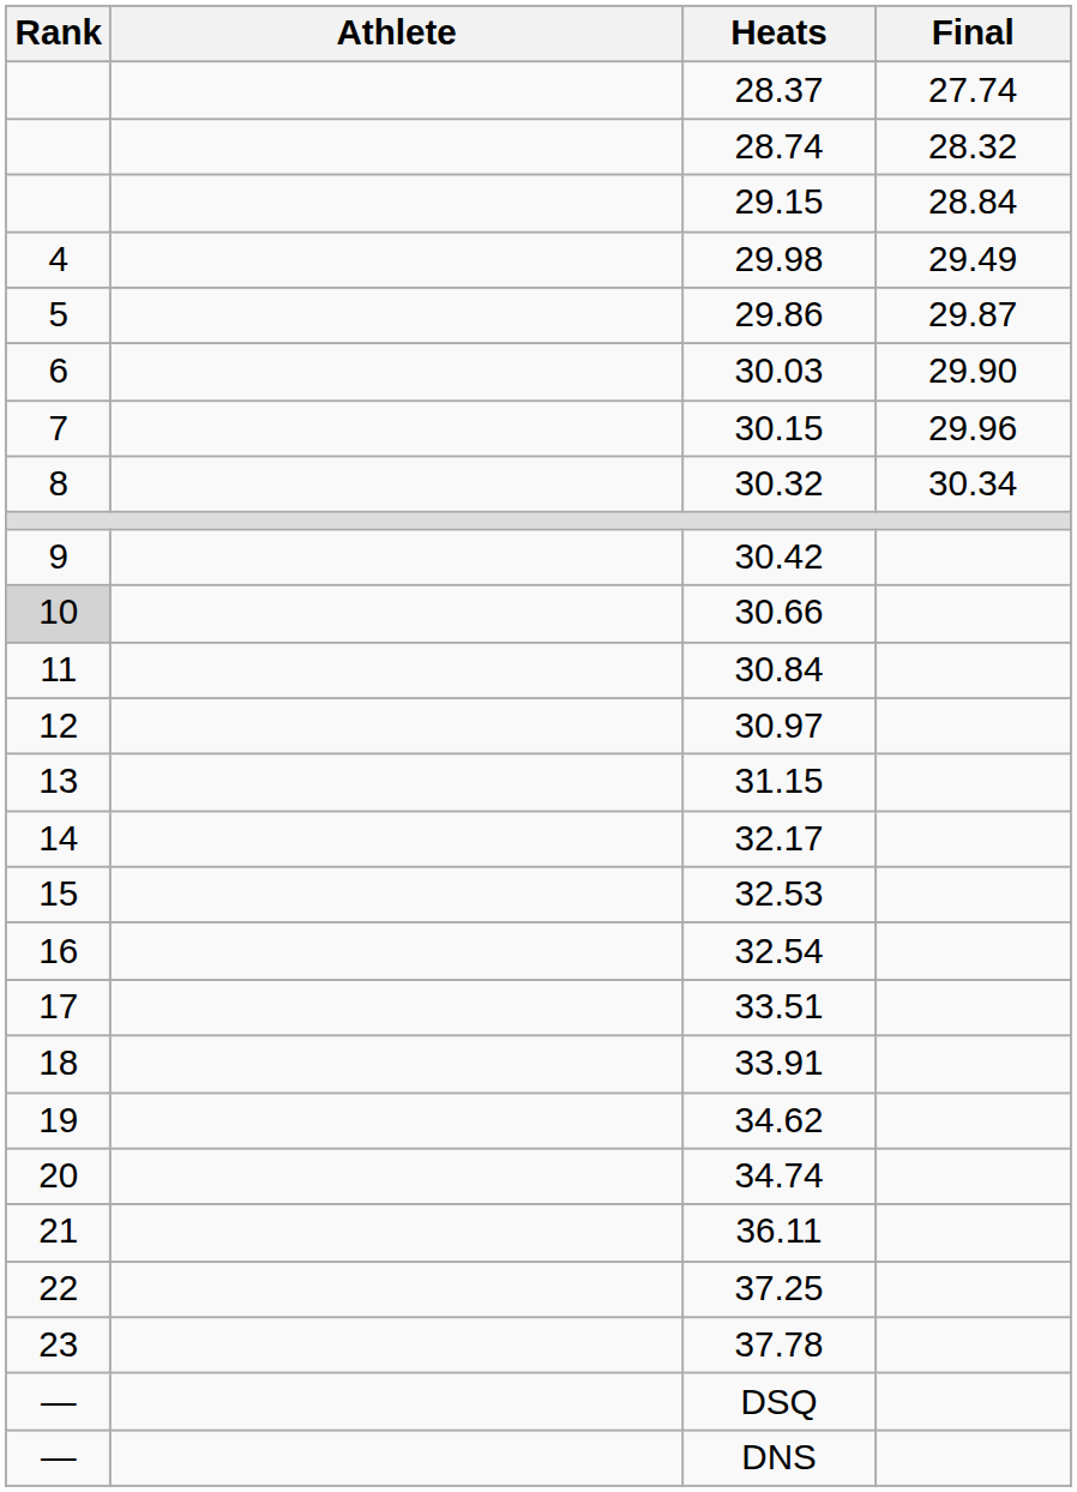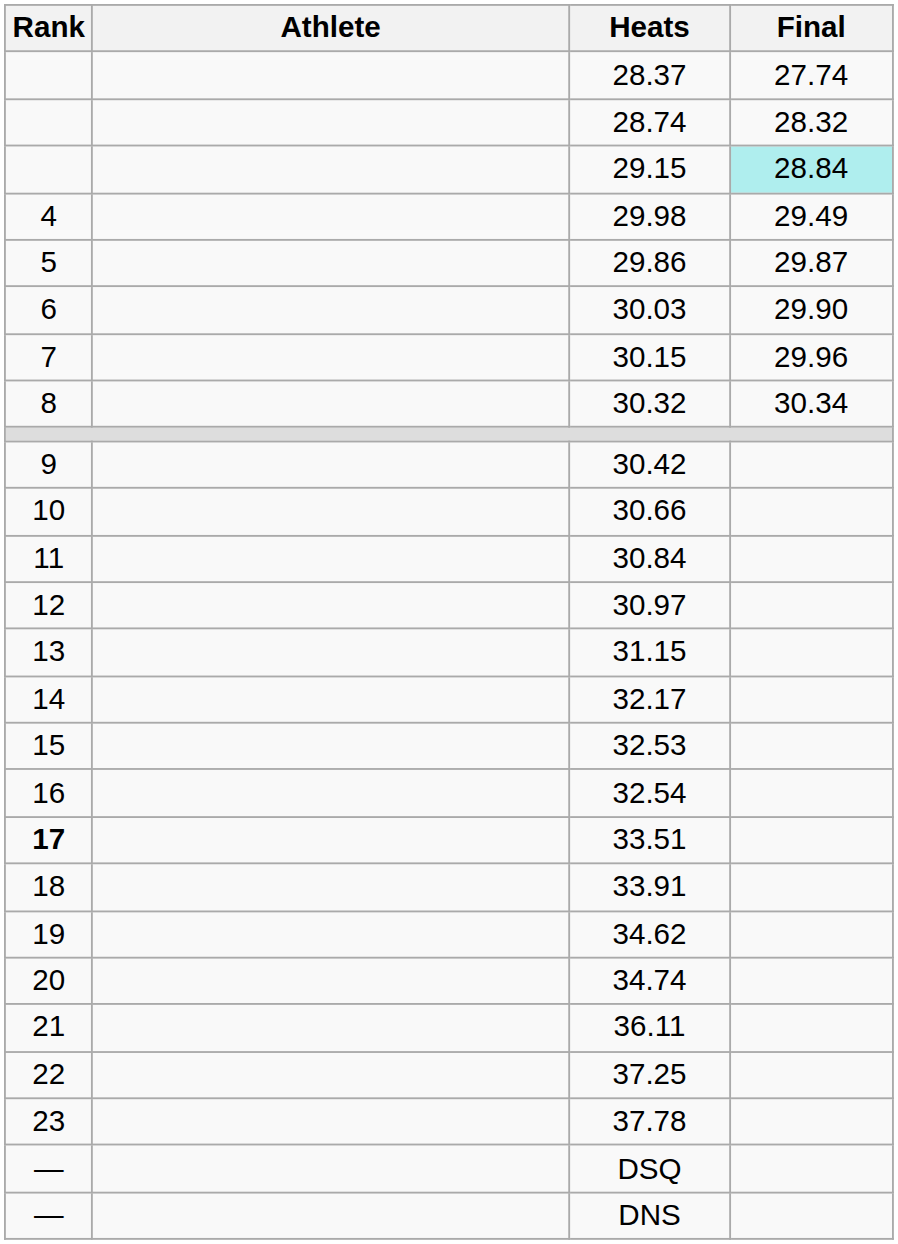29.15 | Final: no background -> paleturquoise background
30.66 | Rank: lightgrey background -> no background
33.51 | Rank: normal -> bold
